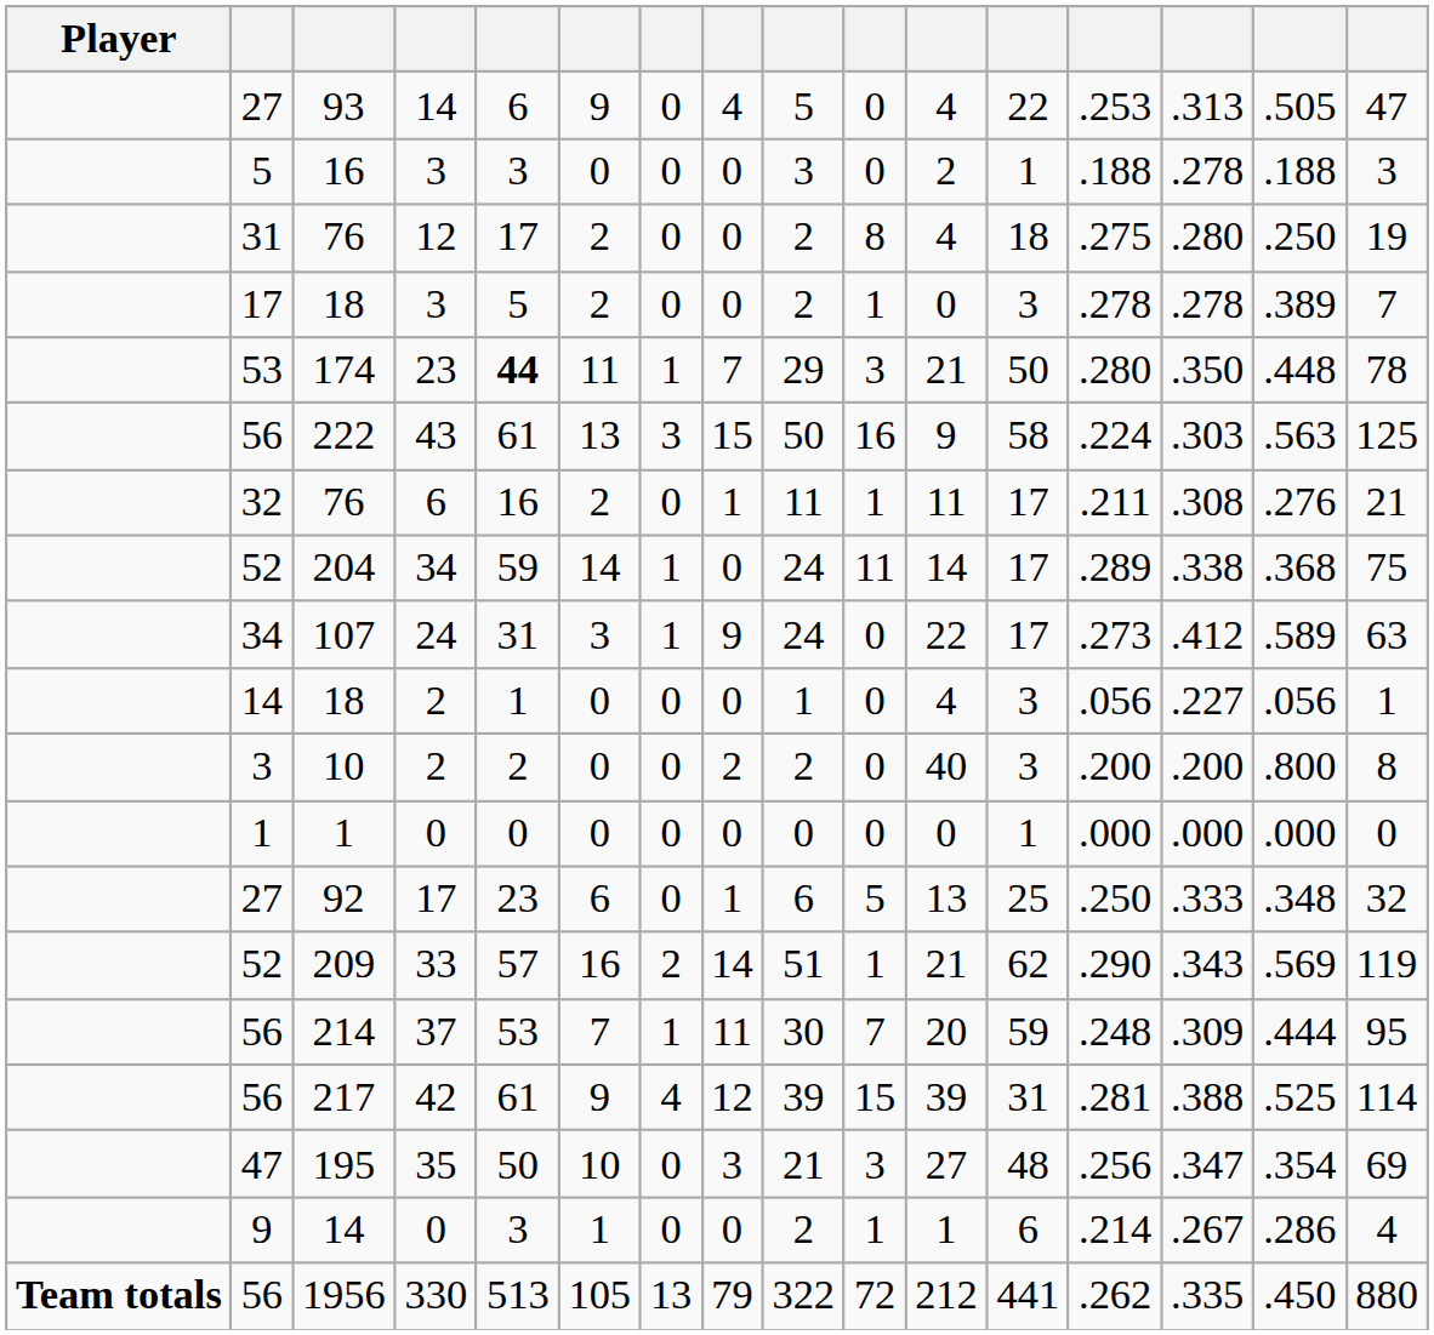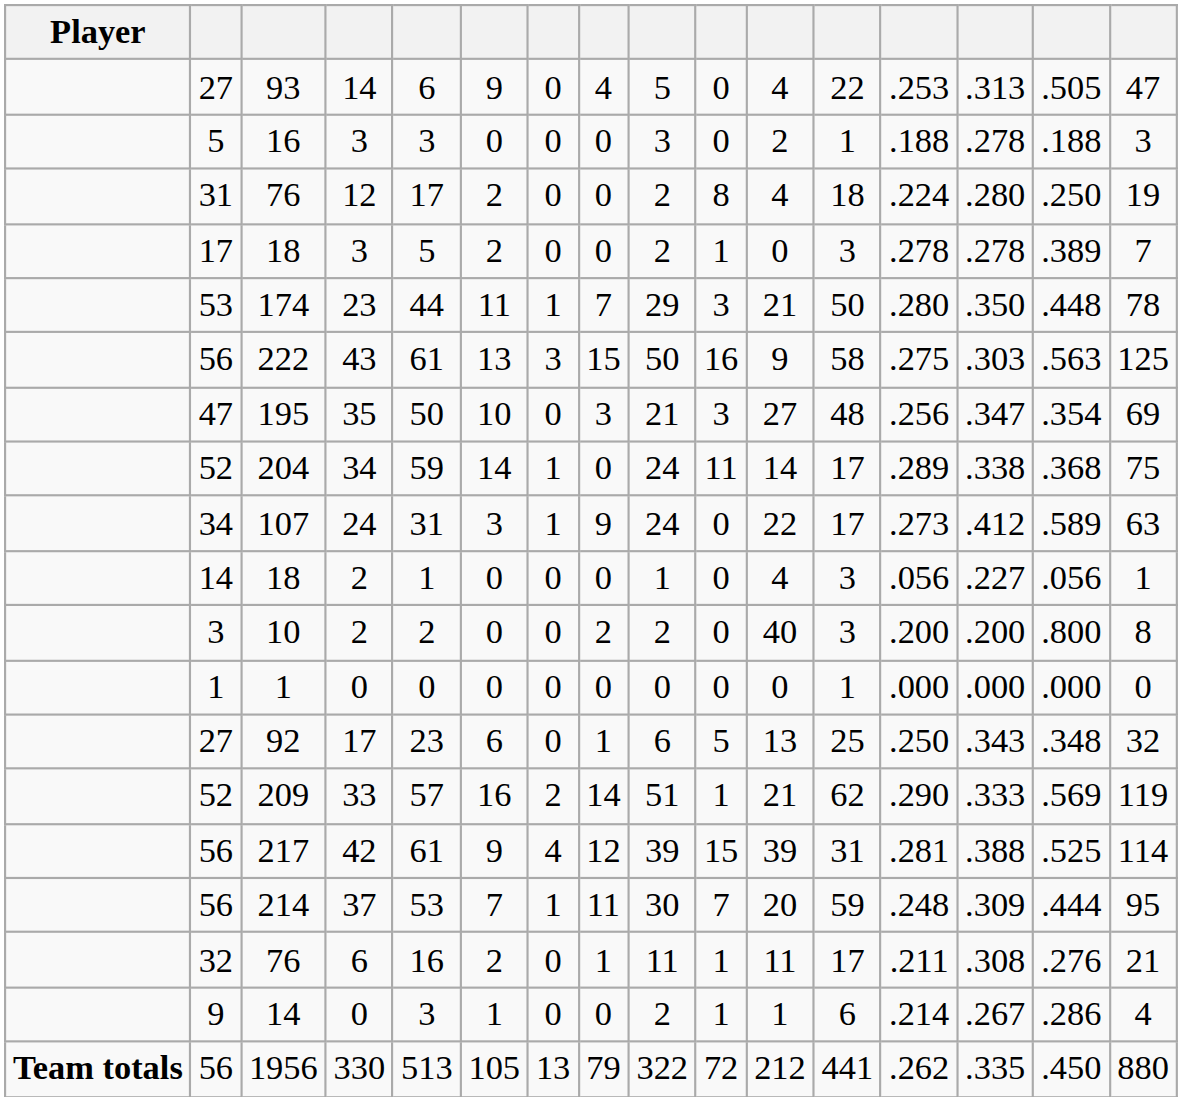76 / 12 | column 13: .275 -> .224
174 | column 5: bold -> normal
222 | column 13: .224 -> .275
rows swapped: 195 <-> 76 / 6
92 | column 14: .333 -> .343
209 | column 14: .343 -> .333
rows swapped: 214 <-> 217
